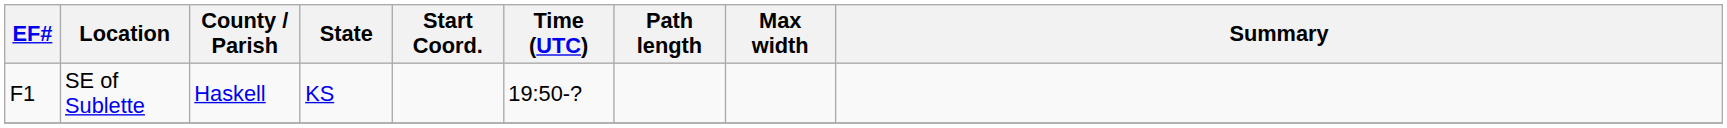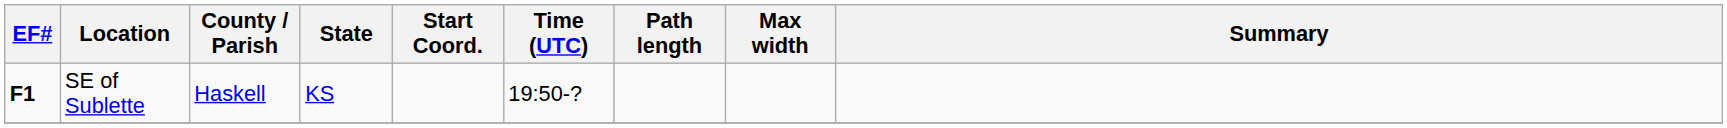SE of Sublette | EF#: normal -> bold
